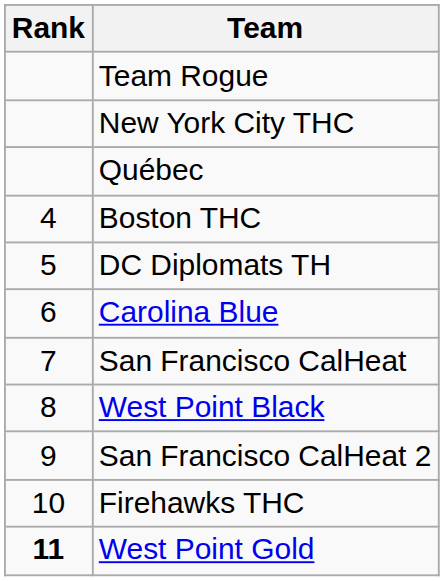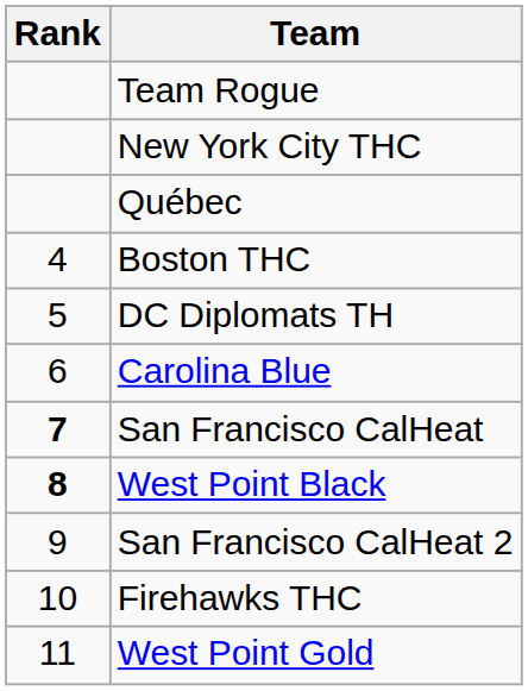San Francisco CalHeat | Rank: normal -> bold
West Point Black | Rank: normal -> bold
West Point Gold | Rank: bold -> normal
